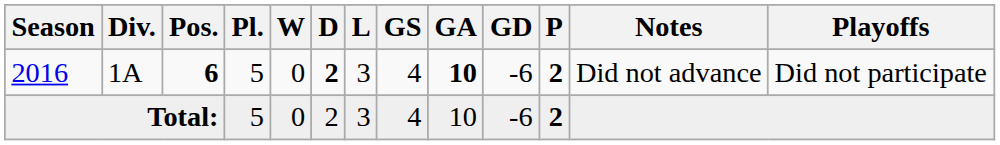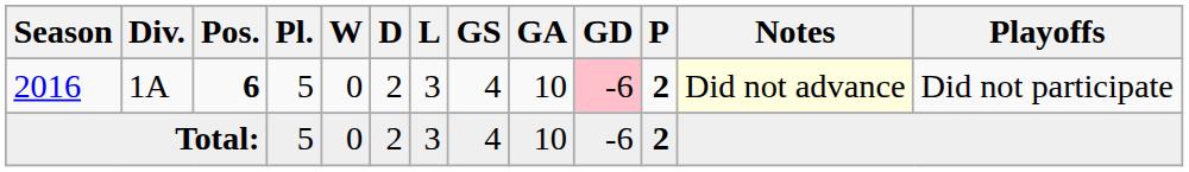2016 | D: bold -> normal
2016 | GA: bold -> normal
2016 | GD: no background -> pink background
2016 | Notes: no background -> lightyellow background
